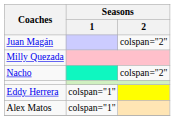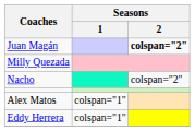Juan Magán | Seasons / 2: normal -> bold
rows swapped: Alex Matos <-> Eddy Herrera
